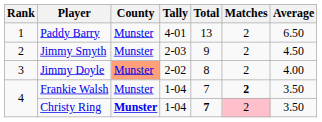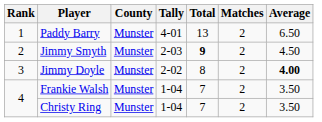Jimmy Smyth | Total: normal -> bold
Jimmy Doyle | County: lightsalmon background -> no background
Jimmy Doyle | Average: normal -> bold
Frankie Walsh | Matches: bold -> normal
Christy Ring | County: bold -> normal
Christy Ring | Total: bold -> normal
Christy Ring | Matches: pink background -> no background
